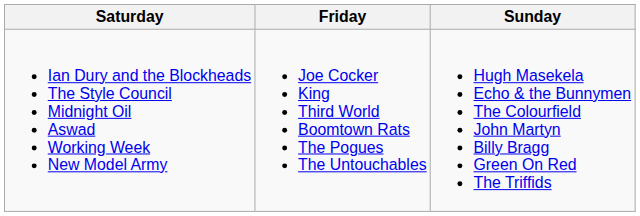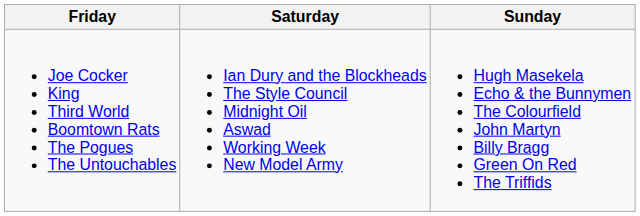columns swapped: Friday <-> Saturday
